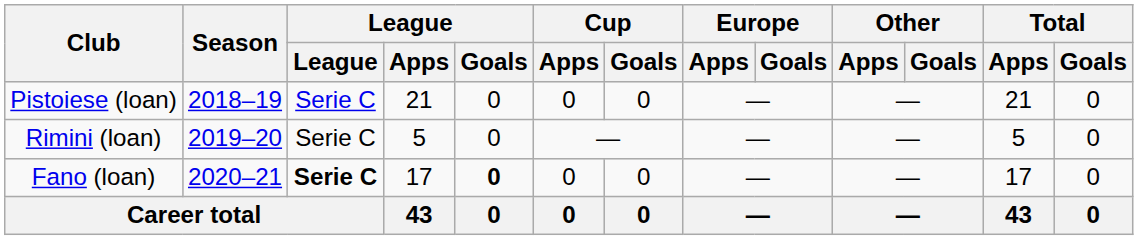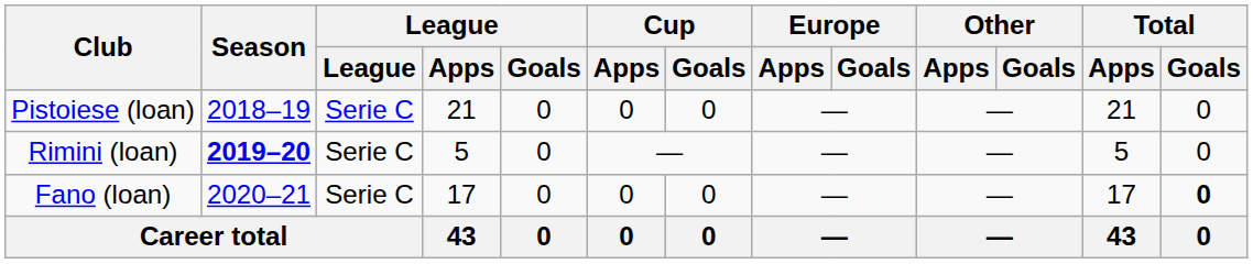Rimini (loan) | Season: normal -> bold
Fano (loan) | League: bold -> normal
Fano (loan) | League / Goals: bold -> normal
Fano (loan) | Total / Goals: normal -> bold
